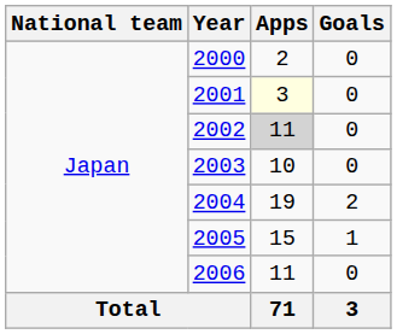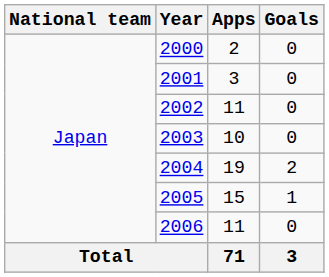2001 | Apps: lightyellow background -> no background
2002 | Apps: lightgrey background -> no background
